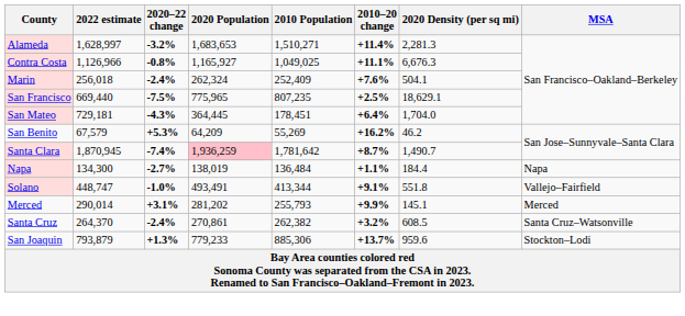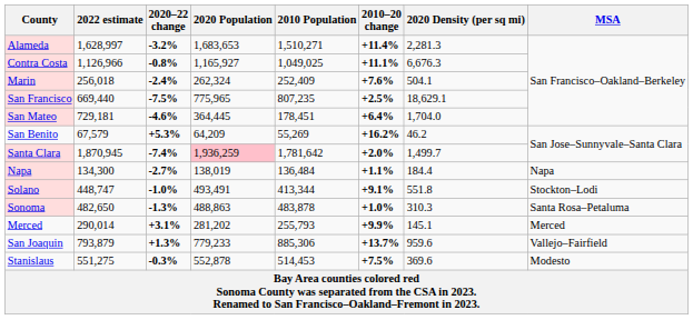San Mateo | 2020–22 change: -4.3% -> -4.6%
Santa Clara | 2010–20 change: +8.7% -> +2.0%
Santa Clara | 2020 Density (per sq mi): 1,490.7 -> 1,499.7
Solano | MSA: Vallejo–Fairfield -> Stockton–Lodi
+ row: Sonoma | 482,650 | -1.3% | 488,863 | 483,878 | +1.0% | 310.3 | Santa Rosa–Petaluma
- row: Santa Cruz | 264,370 | -2.4% | 270,861 | 262,382 | +3.2% | 608.5 | Santa Cruz–Watsonville
San Joaquin | MSA: Stockton–Lodi -> Vallejo–Fairfield
+ row: Stanislaus | 551,275 | -0.3% | 552,878 | 514,453 | +7.5% | 369.6 | Modesto
